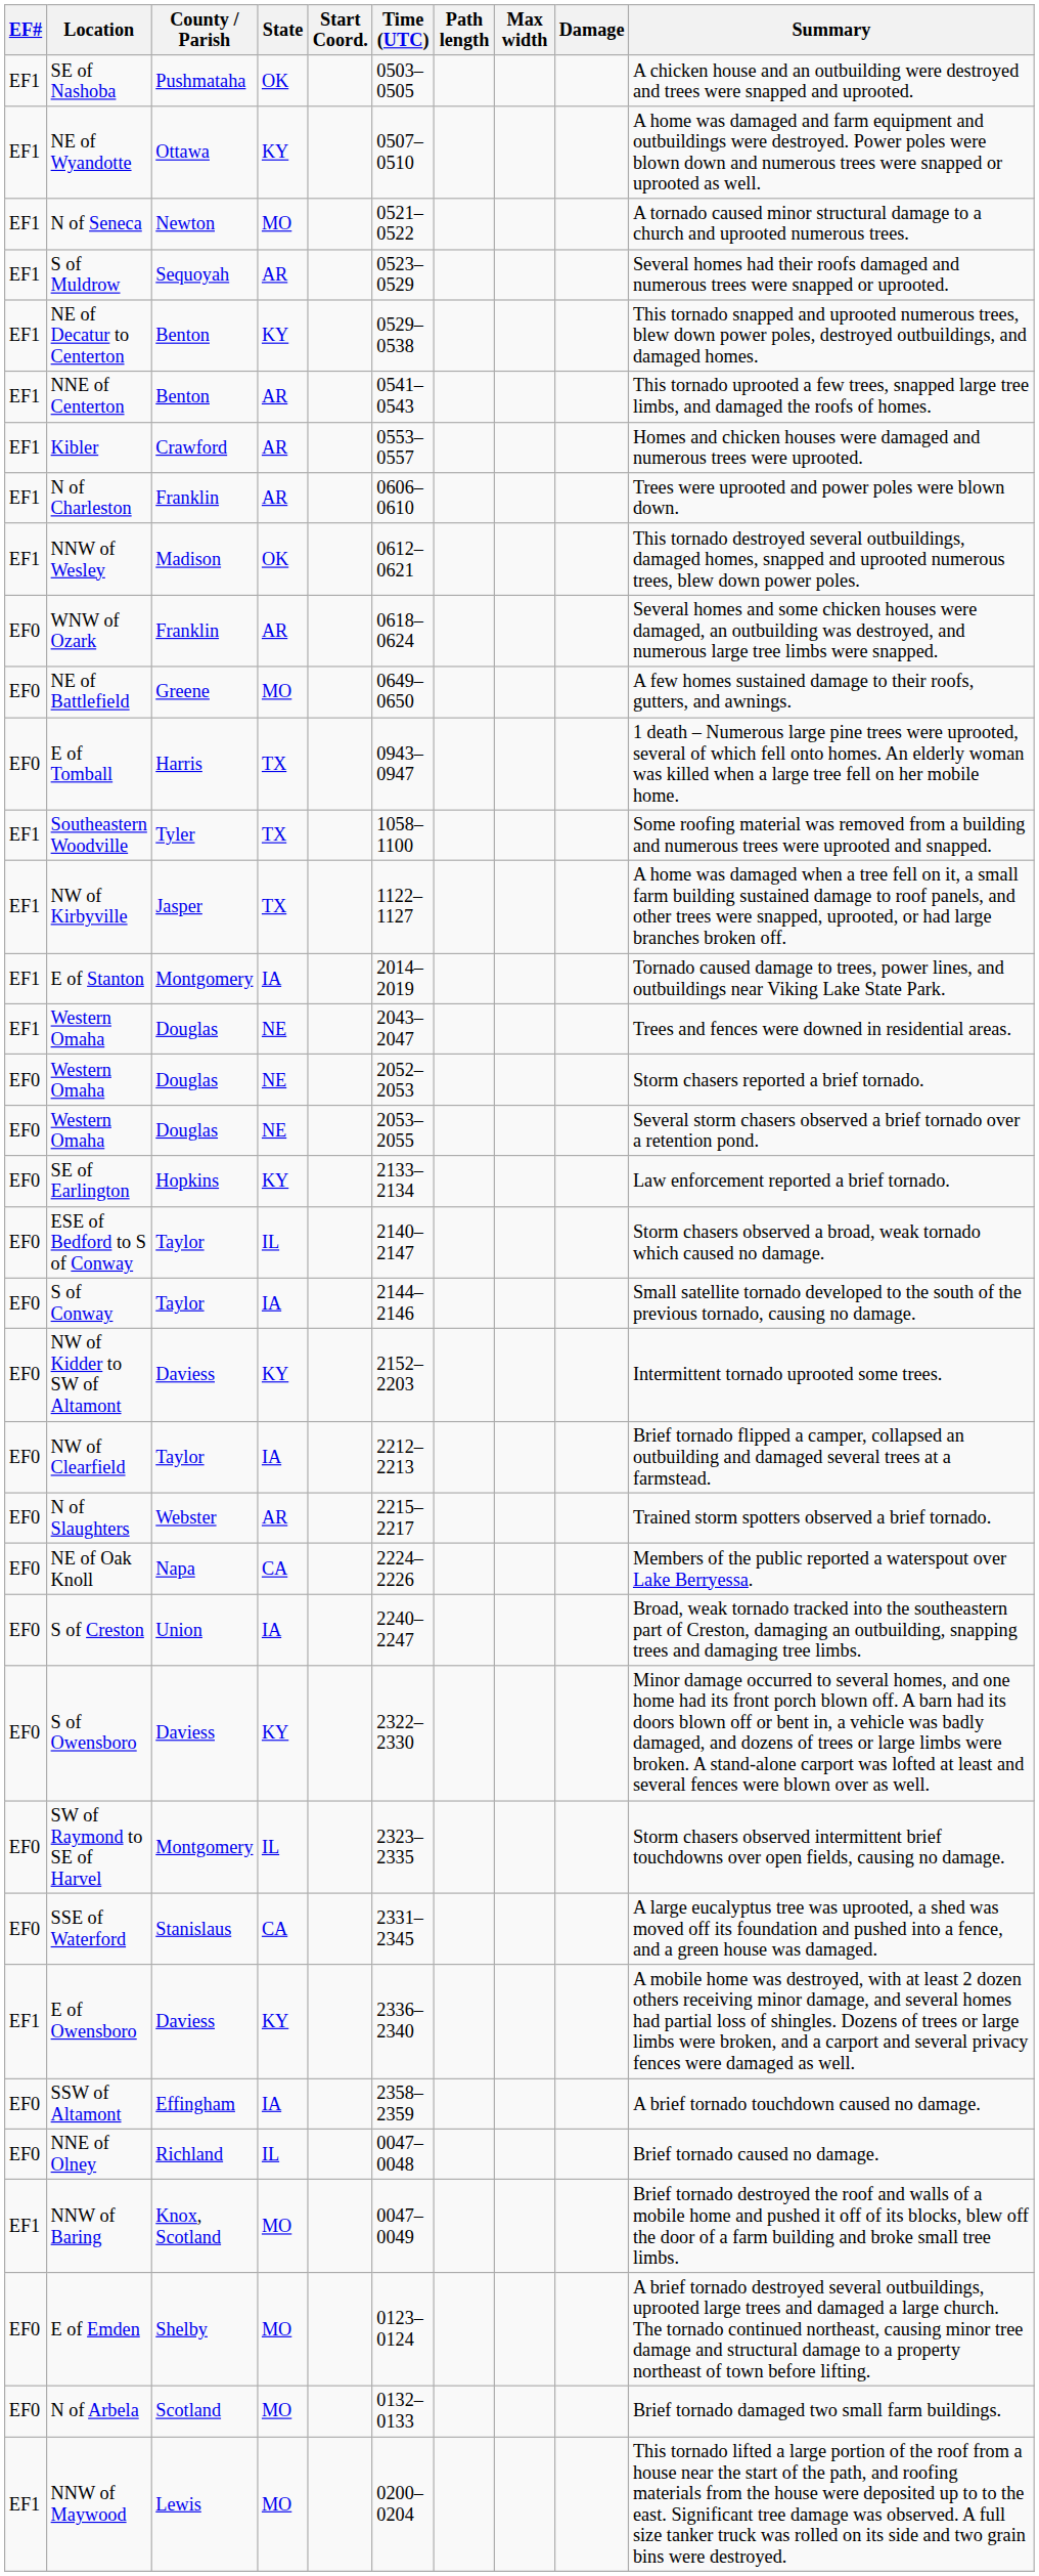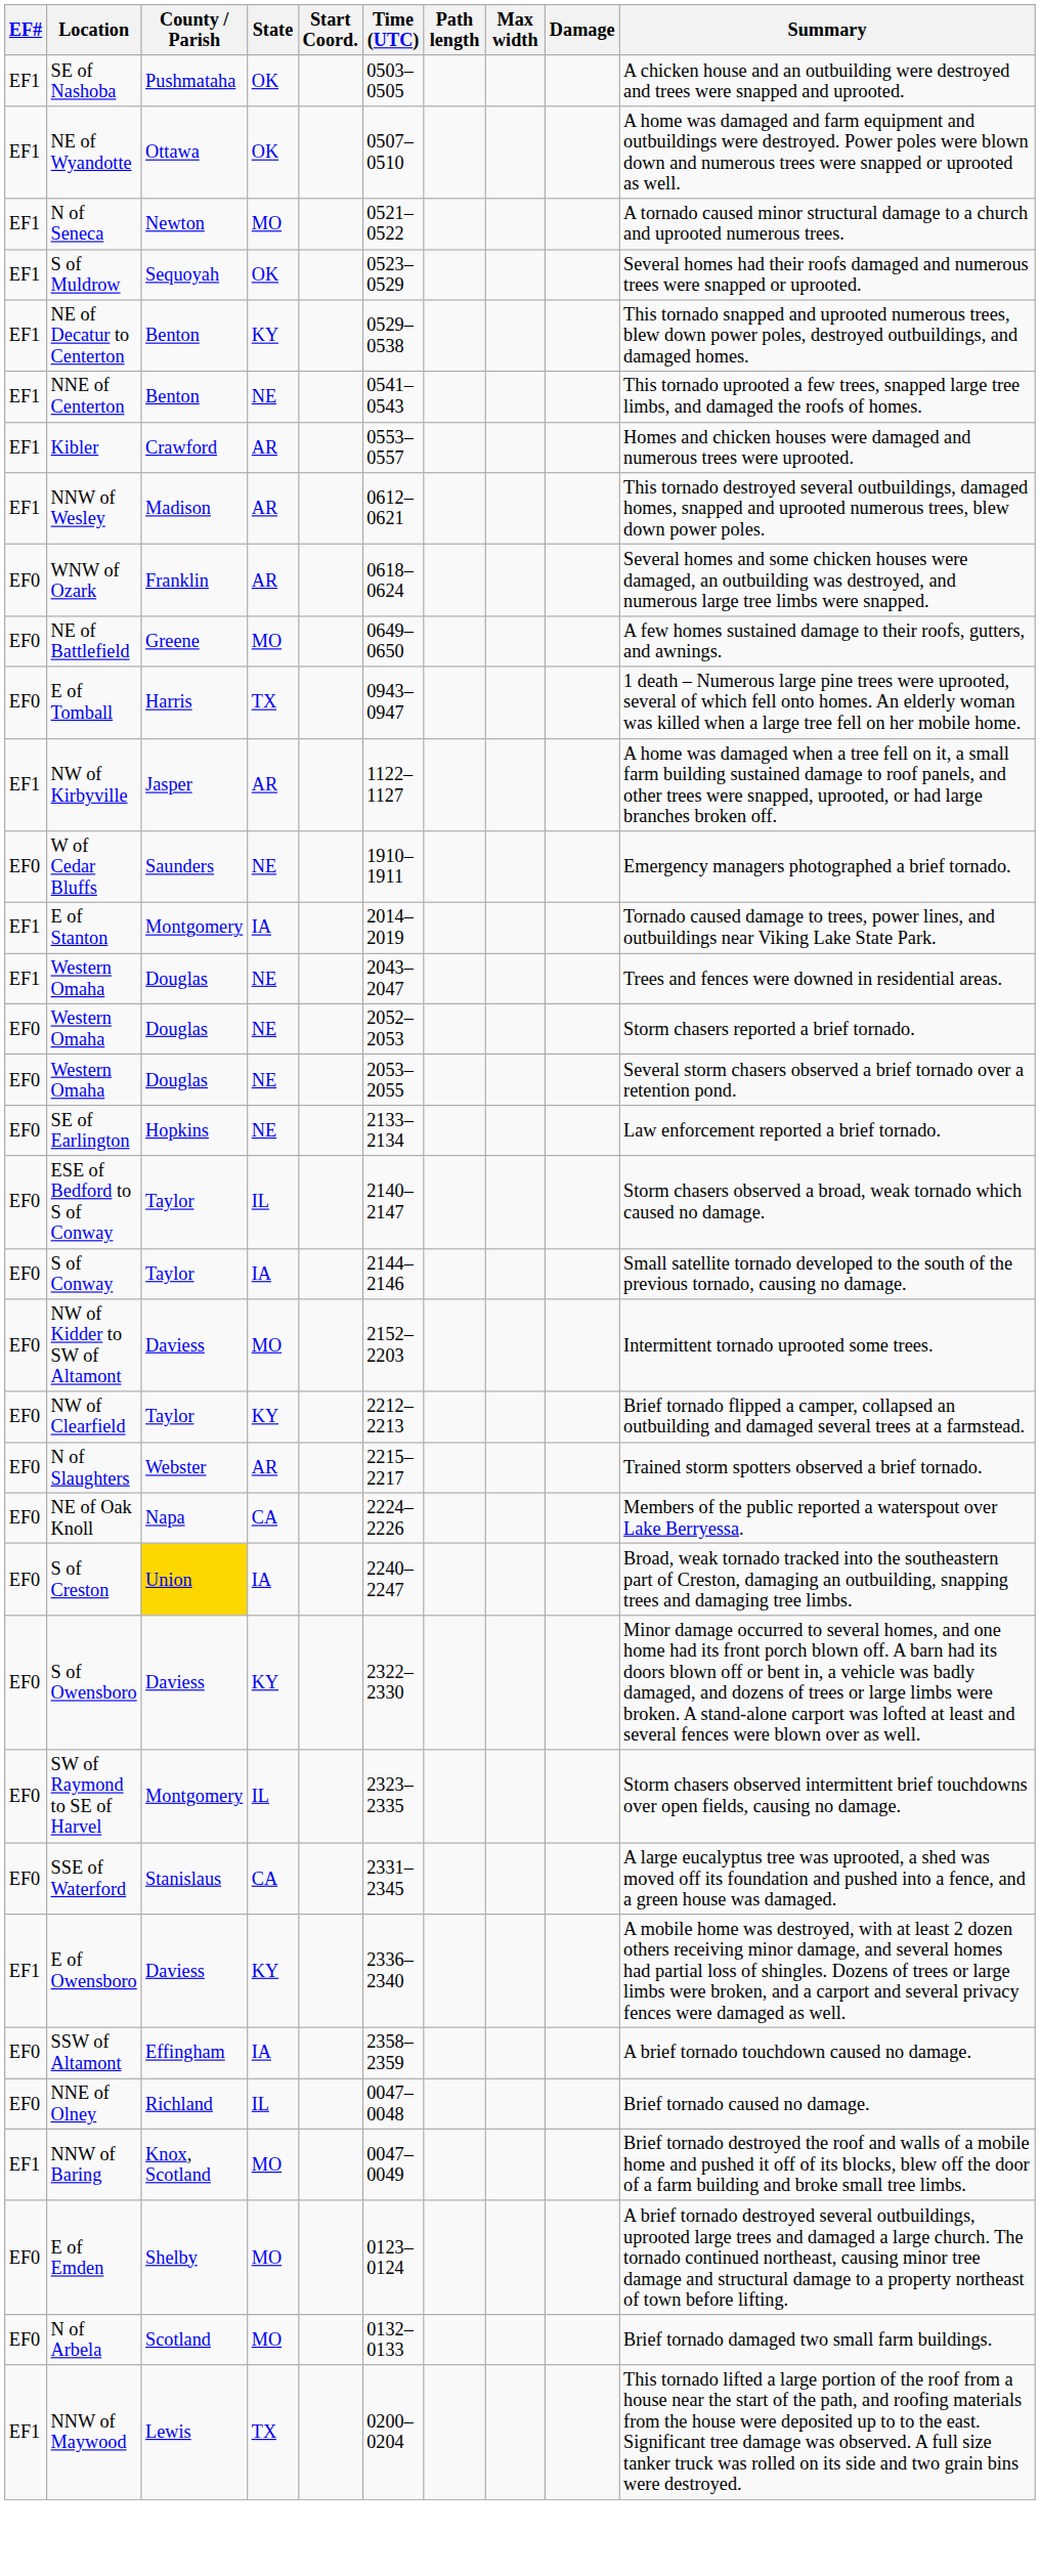NE of Wyandotte | State: KY -> OK
S of Muldrow | State: AR -> OK
NNE of Centerton | State: AR -> NE
- row: EF1 | N of Charleston | Franklin | AR | 0606–0610 | Trees were uprooted and power poles were blown down.
NNW of Wesley | State: OK -> AR
- row: EF1 | Southeastern Woodville | Tyler | TX | 1058–1100 | Some roofing material was removed from a building and numerous trees were uprooted and snapped.
NW of Kirbyville | State: TX -> AR
+ row: EF0 | W of Cedar Bluffs | Saunders | NE | 1910–1911 | Emergency managers photographed a brief tornado.
SE of Earlington | State: KY -> NE
NW of Kidder to SW of Altamont | State: KY -> MO
NW of Clearfield | State: IA -> KY
S of Creston | County / Parish: no background -> gold background
NNW of Maywood | State: MO -> TX
